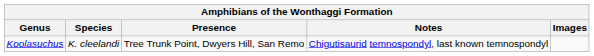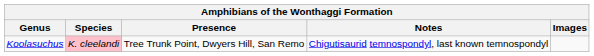Koolasuchus | Species: no background -> pink background
